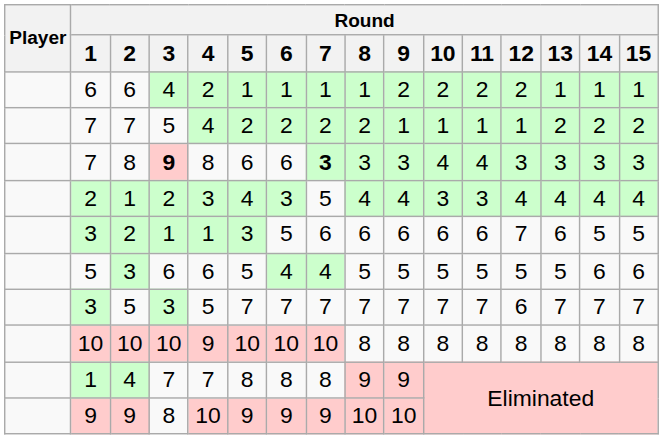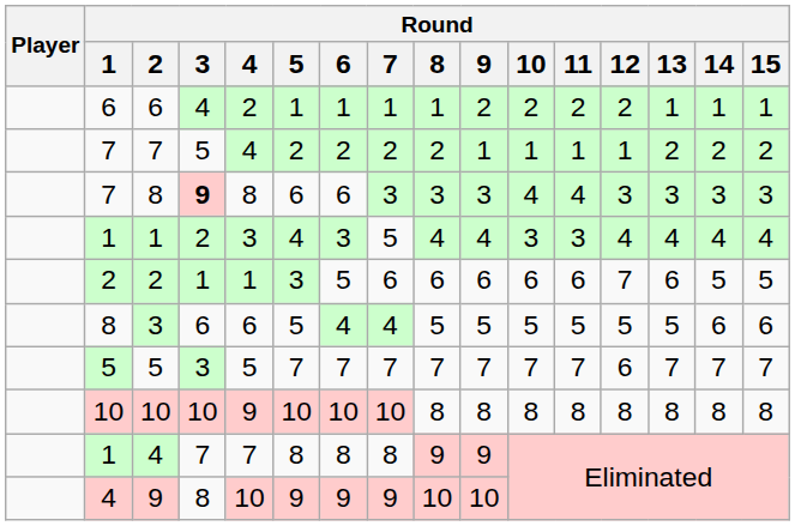row 5 | Round / 7: bold -> normal
row 6 | Round / 1: 2 -> 1
row 7 | Round / 1: 3 -> 2
row 8 | Round / 1: 5 -> 8
row 9 | Round / 1: 3 -> 5
row 12 | Round / 1: 9 -> 4
